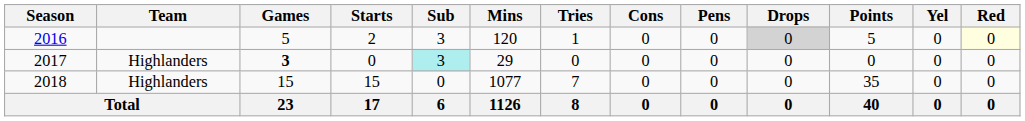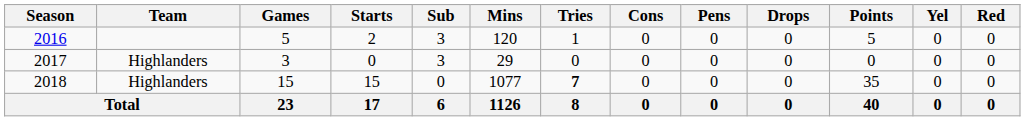2016 | Drops: lightgrey background -> no background
2016 | Red: lightyellow background -> no background
2017 | Games: bold -> normal
2017 | Sub: paleturquoise background -> no background
2018 | Tries: normal -> bold
